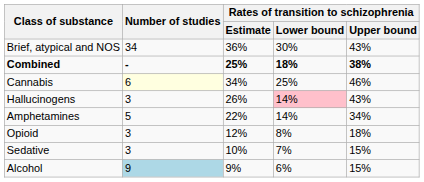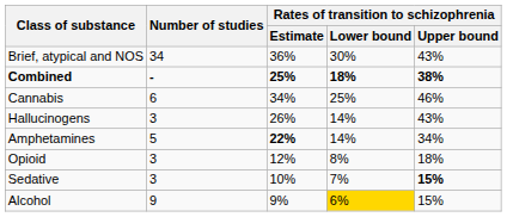Cannabis | Number of studies: lightyellow background -> no background
Hallucinogens | Rates of transition to schizophrenia / Lower bound: pink background -> no background
Amphetamines | Rates of transition to schizophrenia / Estimate: normal -> bold
Sedative | Rates of transition to schizophrenia / Upper bound: normal -> bold
Alcohol | Number of studies: lightblue background -> no background
Alcohol | Rates of transition to schizophrenia / Lower bound: no background -> gold background
